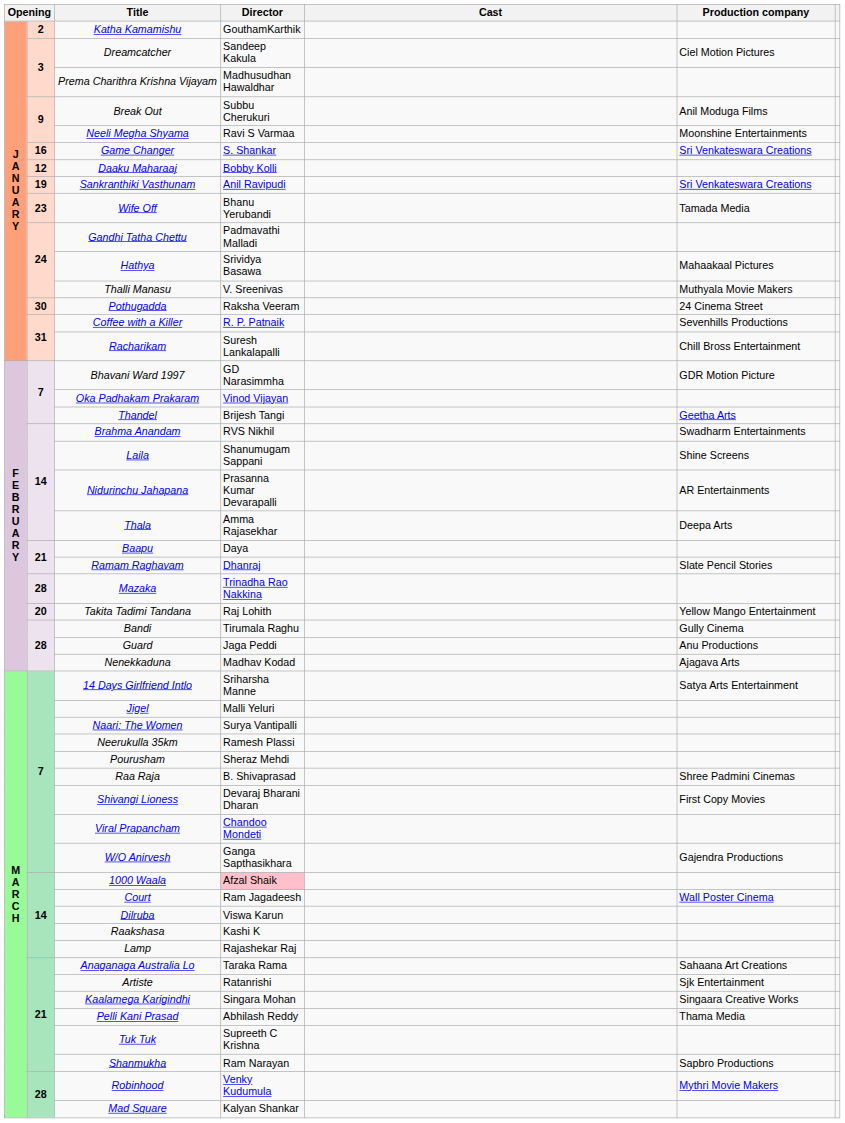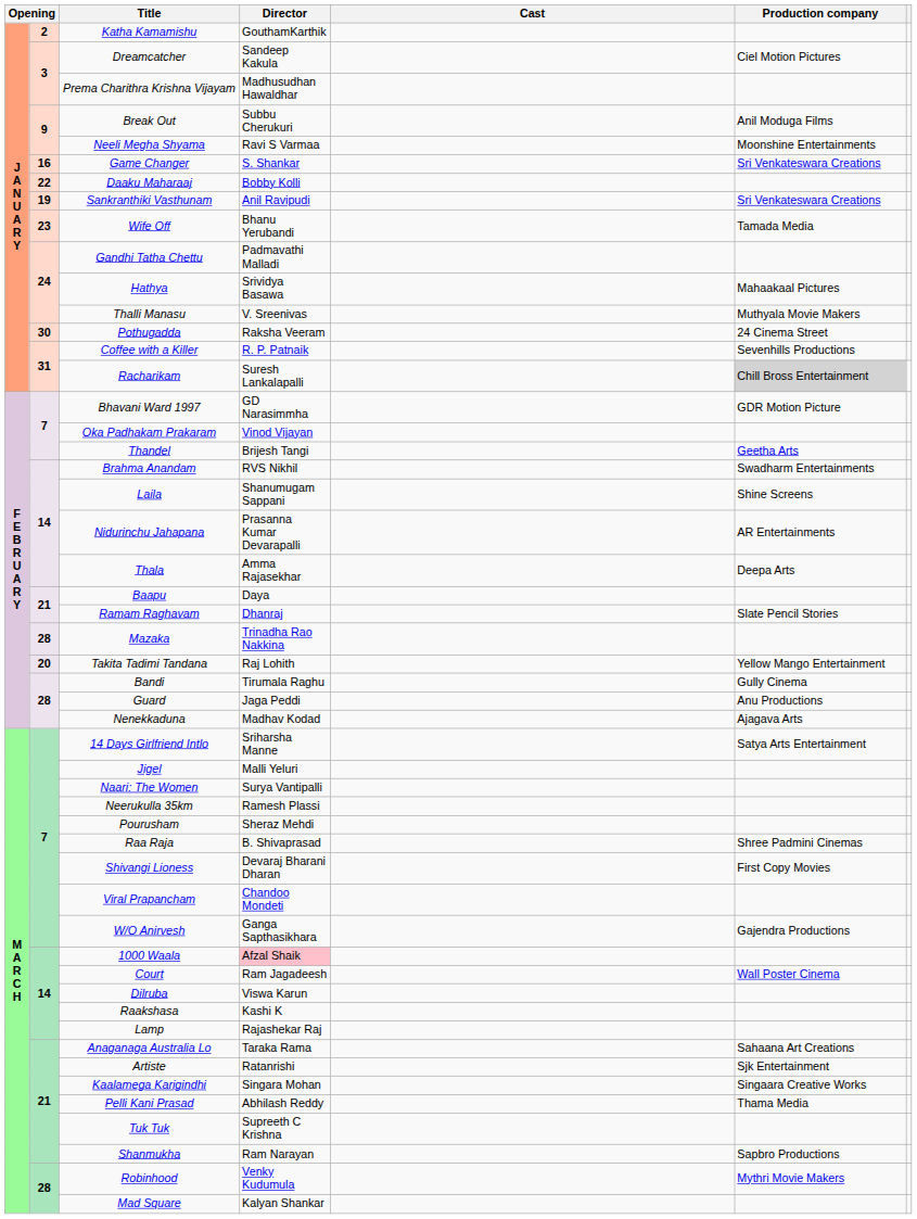Daaku Maharaaj | column 2: 12 -> 22
Racharikam | Production company: no background -> lightgrey background
